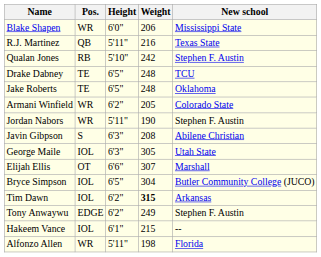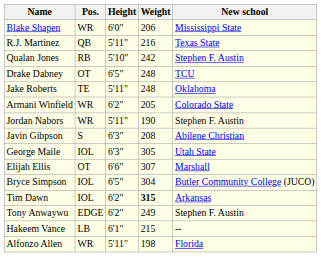Drake Dabney | Pos.: TE -> OT
Jake Roberts | Height: 6'5" -> 5'11"
Hakeem Vance | Pos.: IOL -> LB
